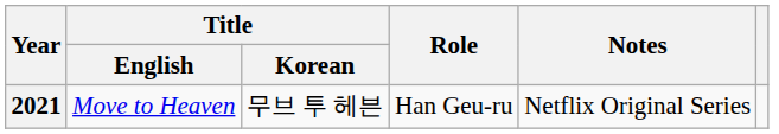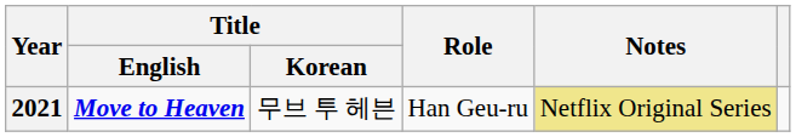2021 | Title / English: normal -> bold
2021 | Notes: no background -> khaki background
